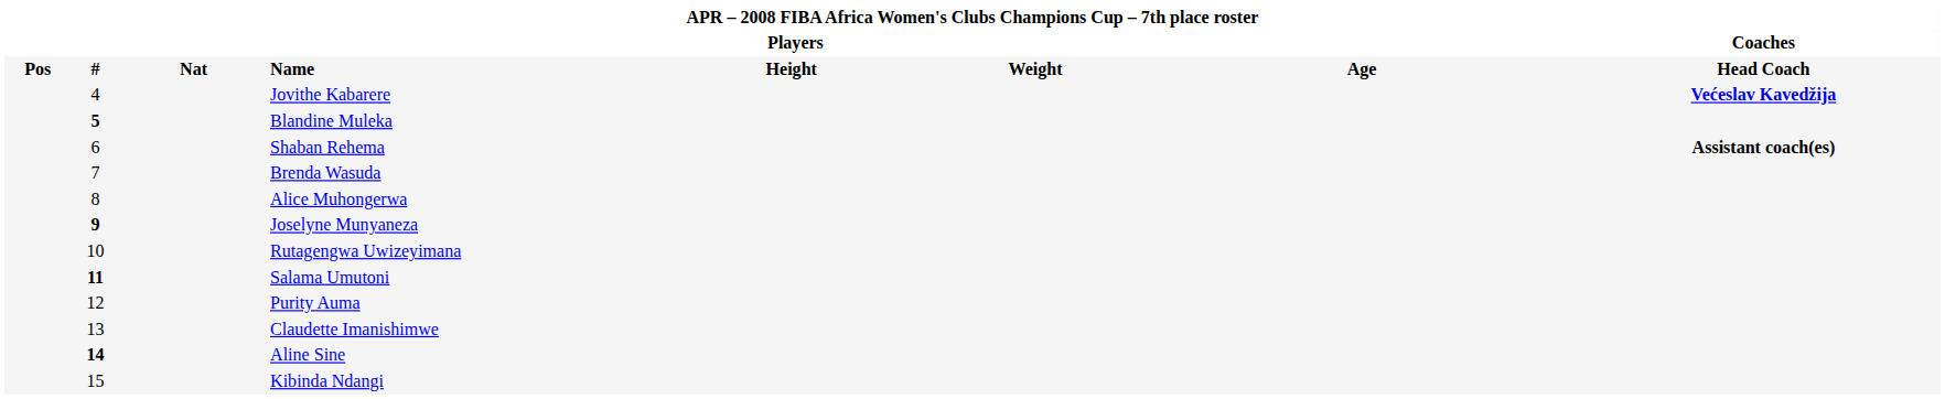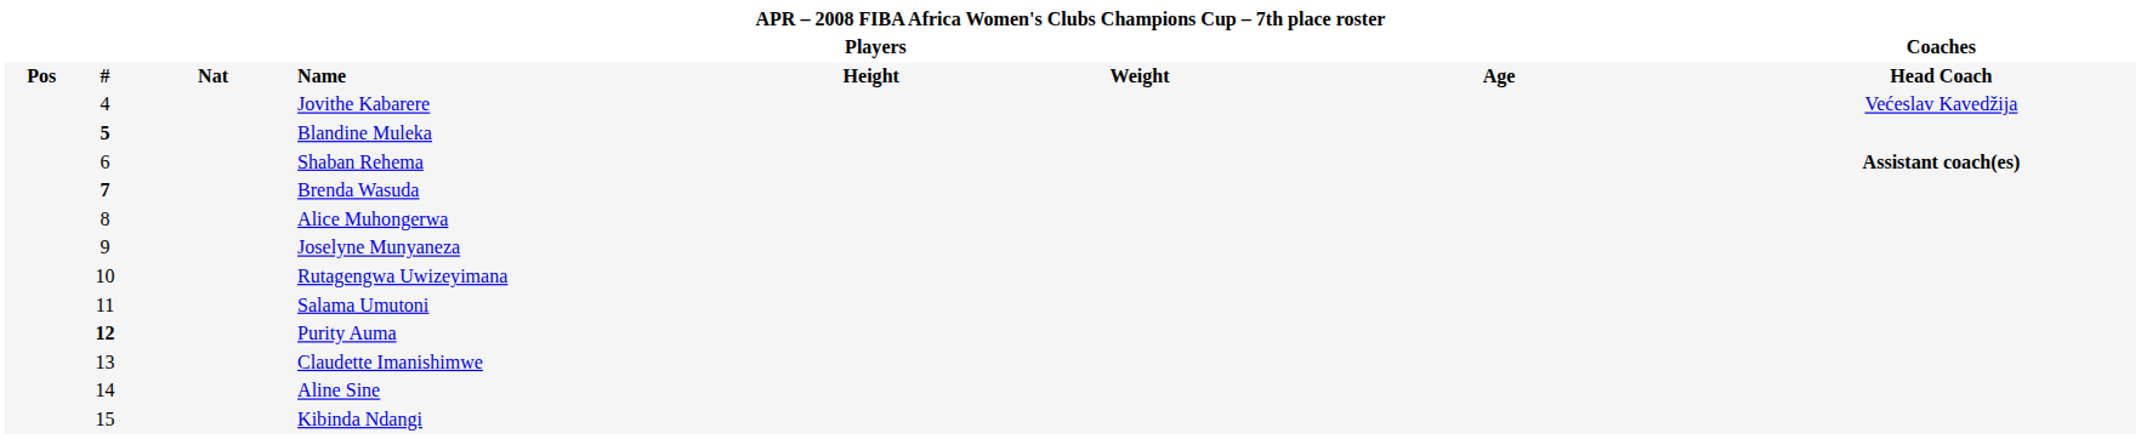Jovithe Kabarere | column 8: bold -> normal
Brenda Wasuda | column 2: normal -> bold
Joselyne Munyaneza | column 2: bold -> normal
Salama Umutoni | column 2: bold -> normal
Purity Auma | column 2: normal -> bold
Aline Sine | column 2: bold -> normal
